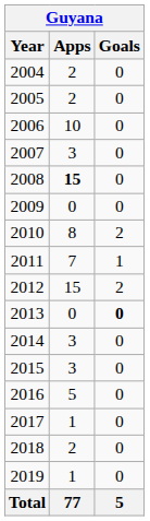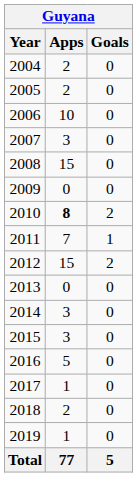2008 | Apps: bold -> normal
2010 | Apps: normal -> bold
2013 | Goals: bold -> normal
